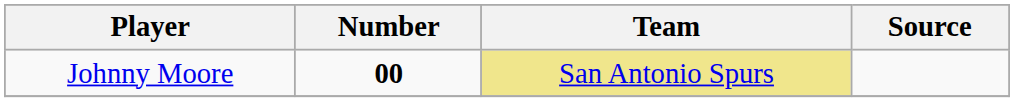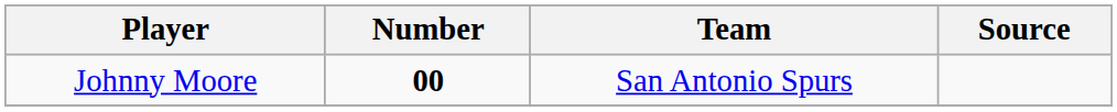Johnny Moore | Team: khaki background -> no background
